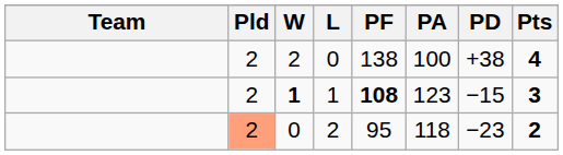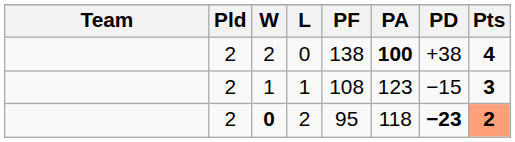row 2 | PA: normal -> bold
row 3 | W: bold -> normal
row 3 | PF: bold -> normal
row 4 | Pld: lightsalmon background -> no background
row 4 | W: normal -> bold
row 4 | PD: normal -> bold
row 4 | Pts: no background -> lightsalmon background
